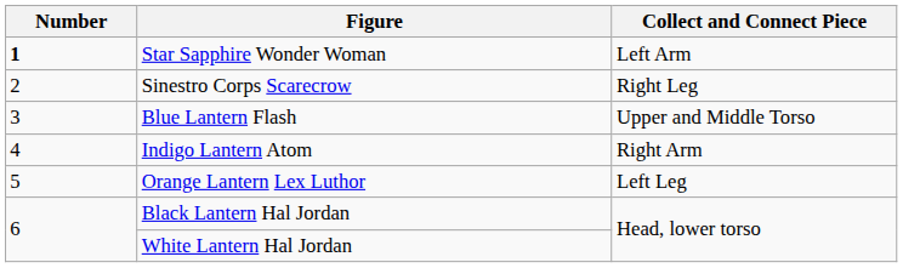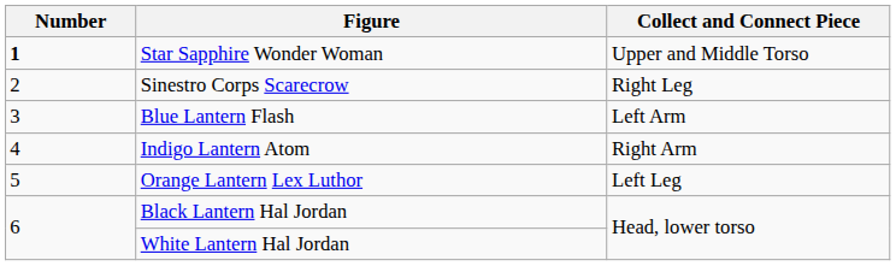Star Sapphire Wonder Woman | Collect and Connect Piece: Left Arm -> Upper and Middle Torso
Blue Lantern Flash | Collect and Connect Piece: Upper and Middle Torso -> Left Arm
